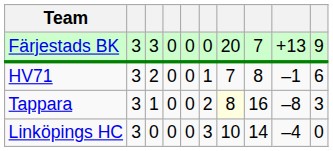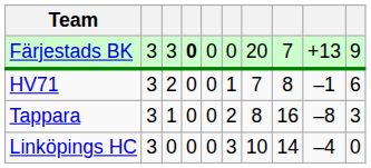Färjestads BK | column 4: normal -> bold
Tappara | column 7: lightyellow background -> no background
